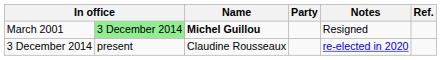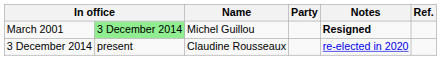March 2001 | Name: bold -> normal
March 2001 | Notes: normal -> bold
